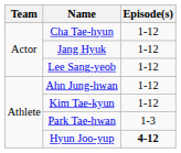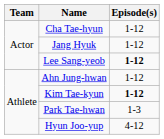Lee Sang-yeob | Episode(s): normal -> bold
Kim Tae-kyun | Episode(s): normal -> bold
Hyun Joo-yup | Episode(s): bold -> normal
